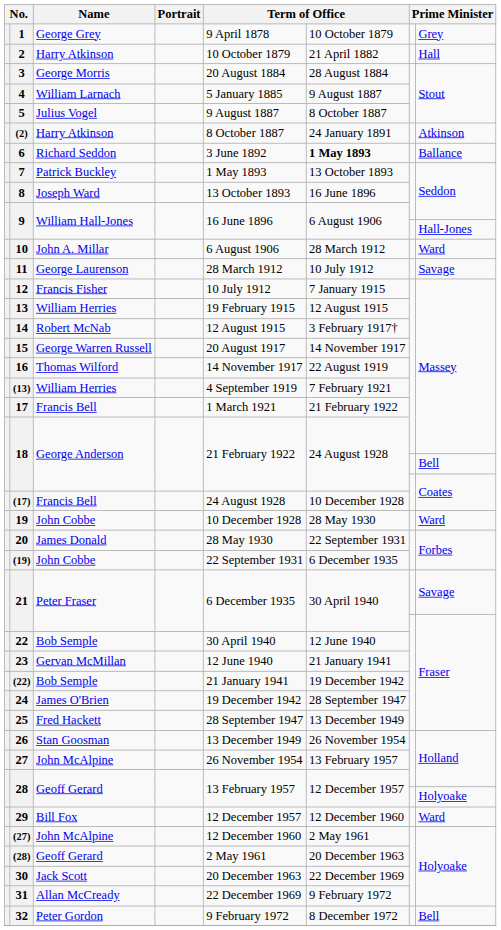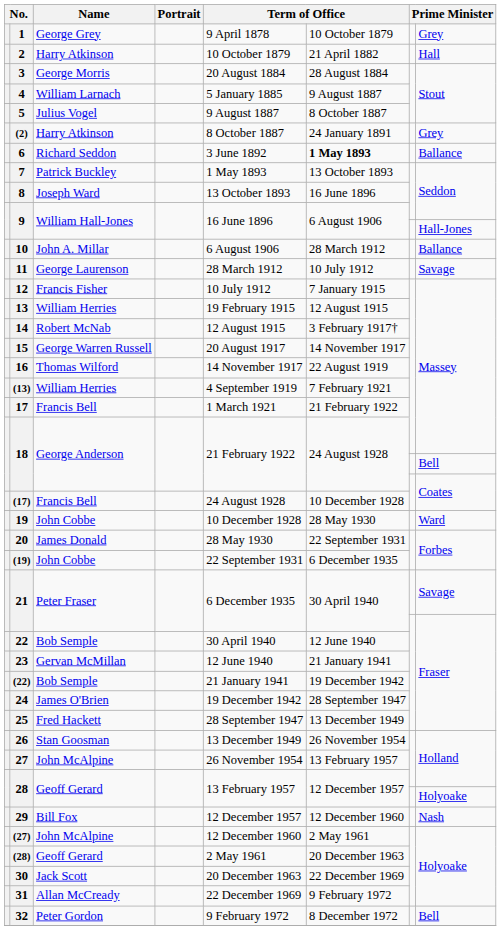(2) | column 8: Atkinson -> Grey
10 | column 8: Ward -> Ballance
29 | column 8: Ward -> Nash
